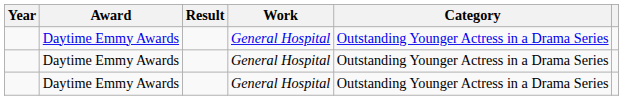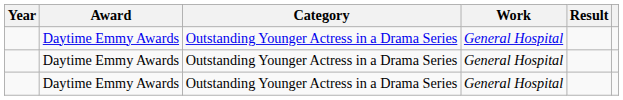columns swapped: Category <-> Result
